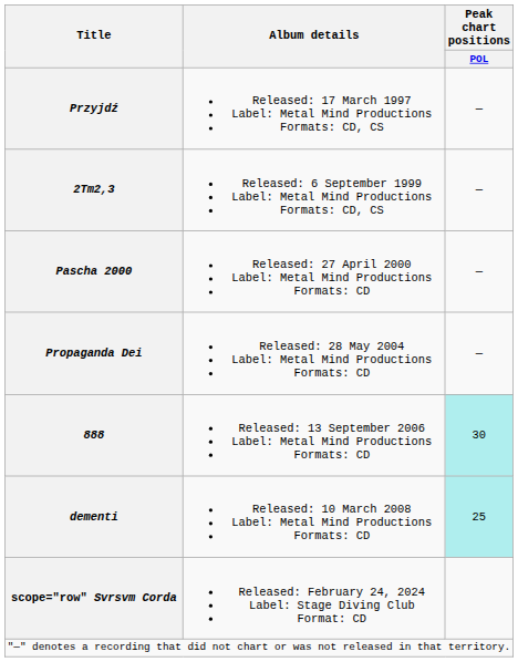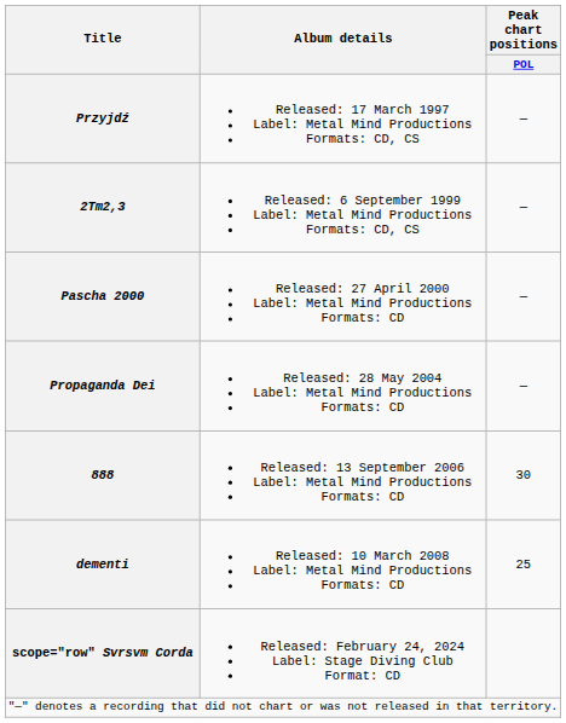888 | Peak chart positions / POL: paleturquoise background -> no background
dementi | Peak chart positions / POL: paleturquoise background -> no background
